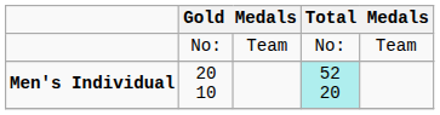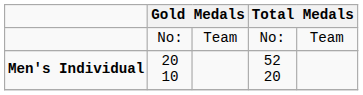Men's Individual | column 4: paleturquoise background -> no background
